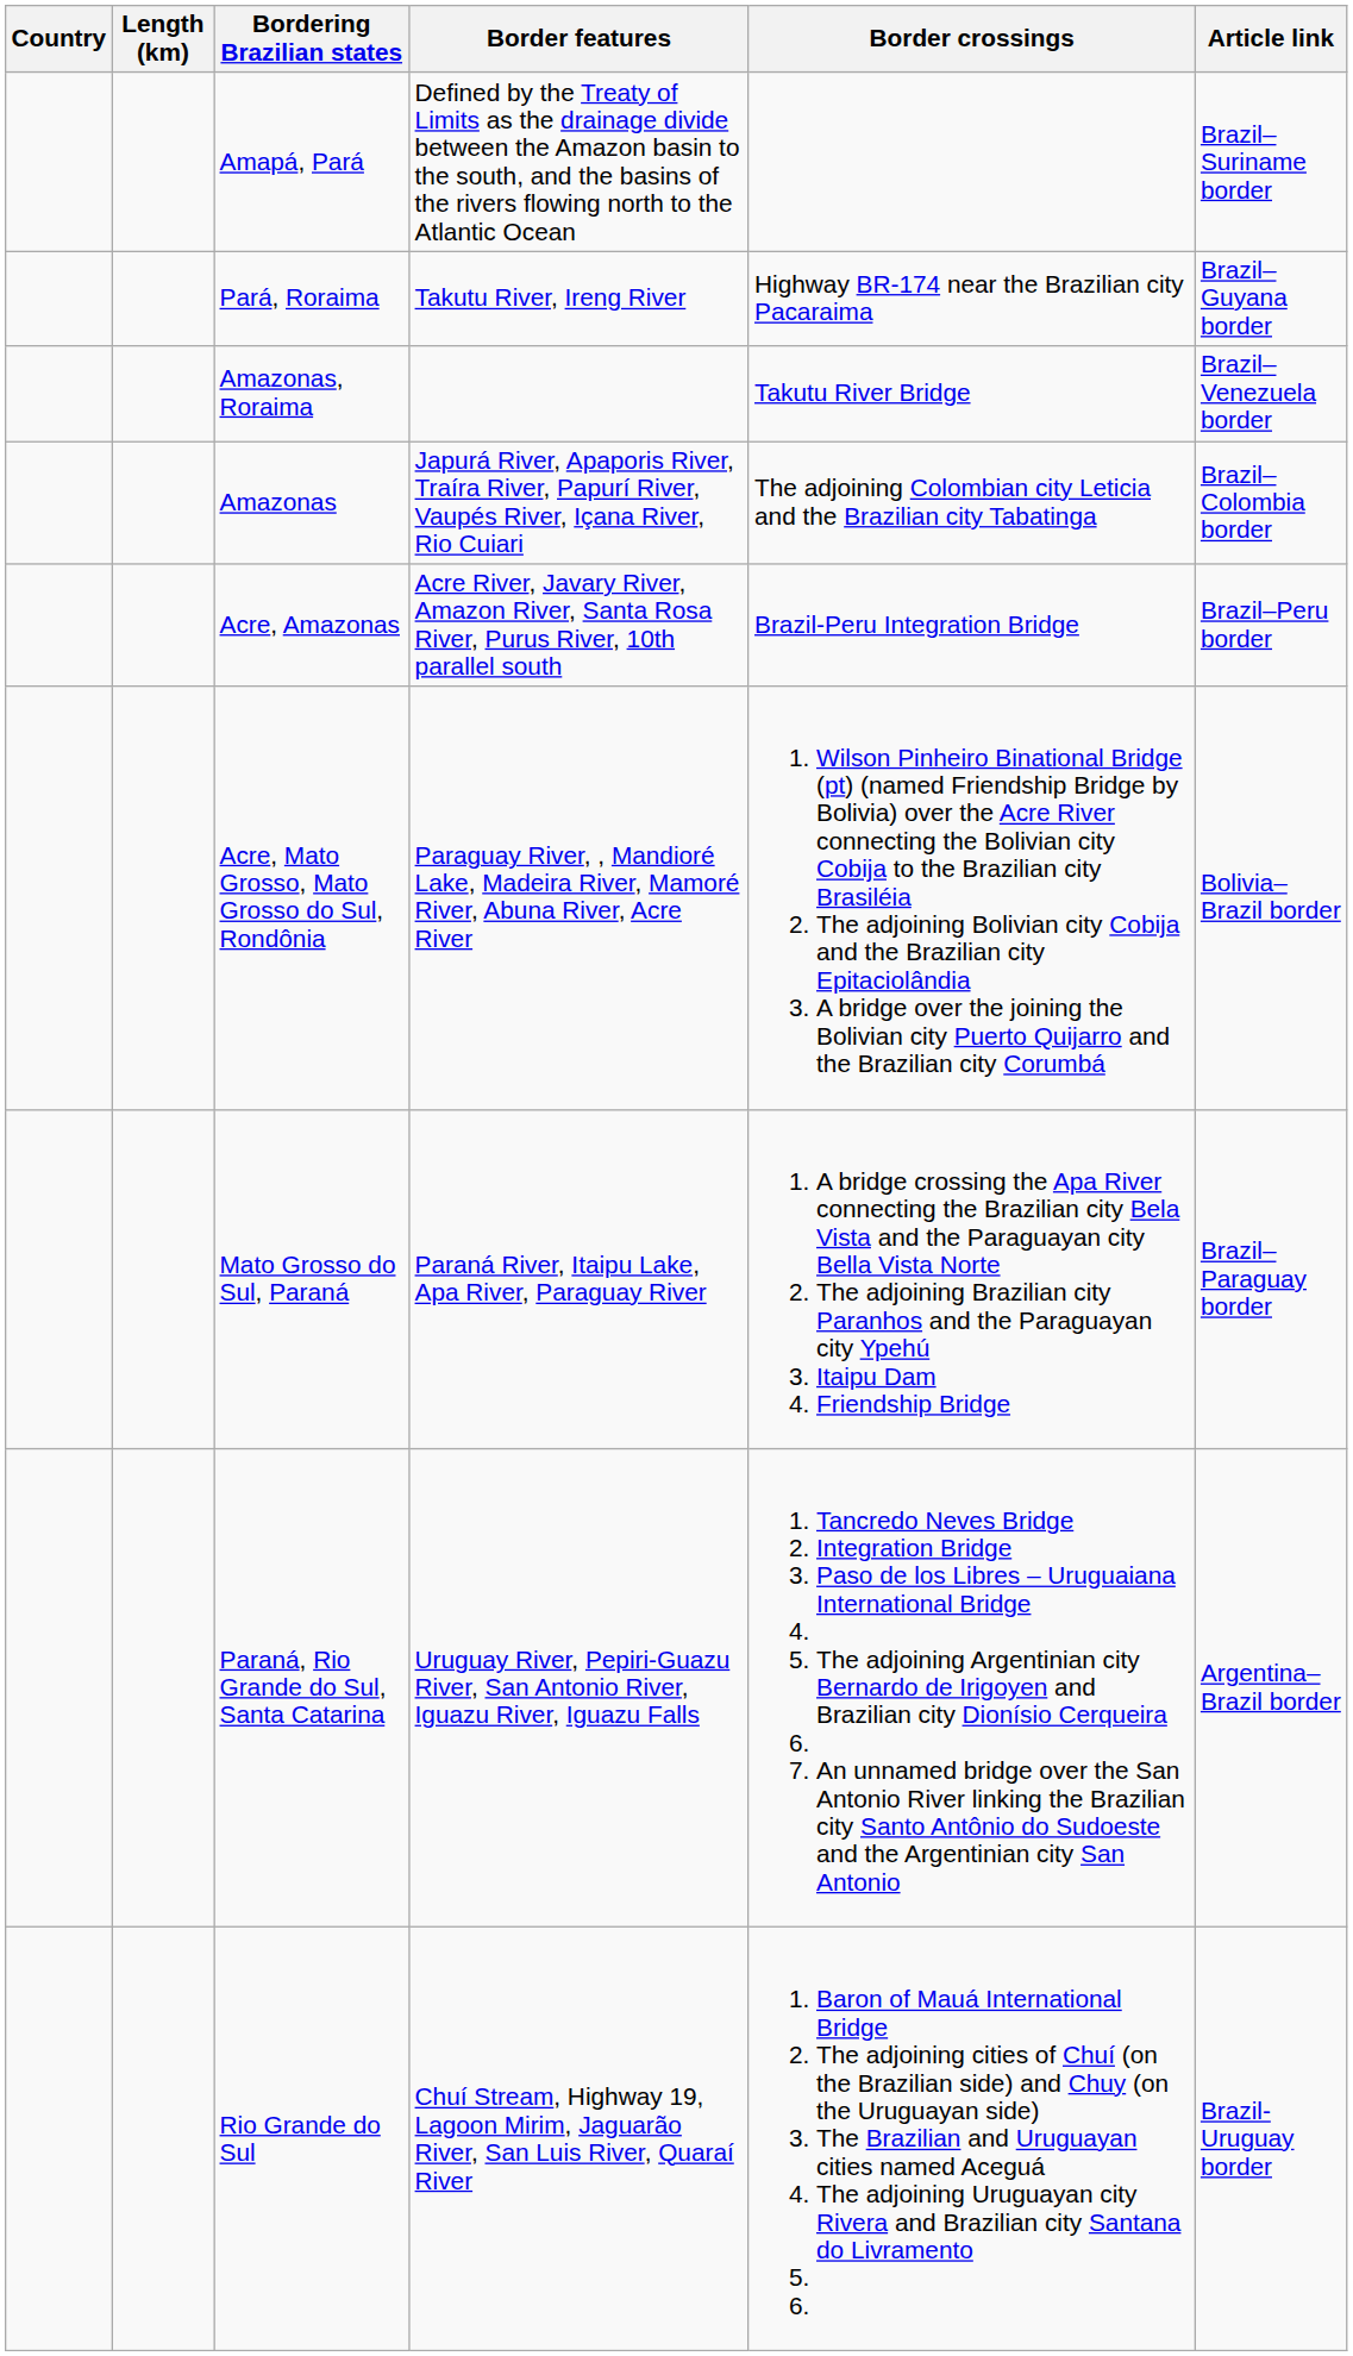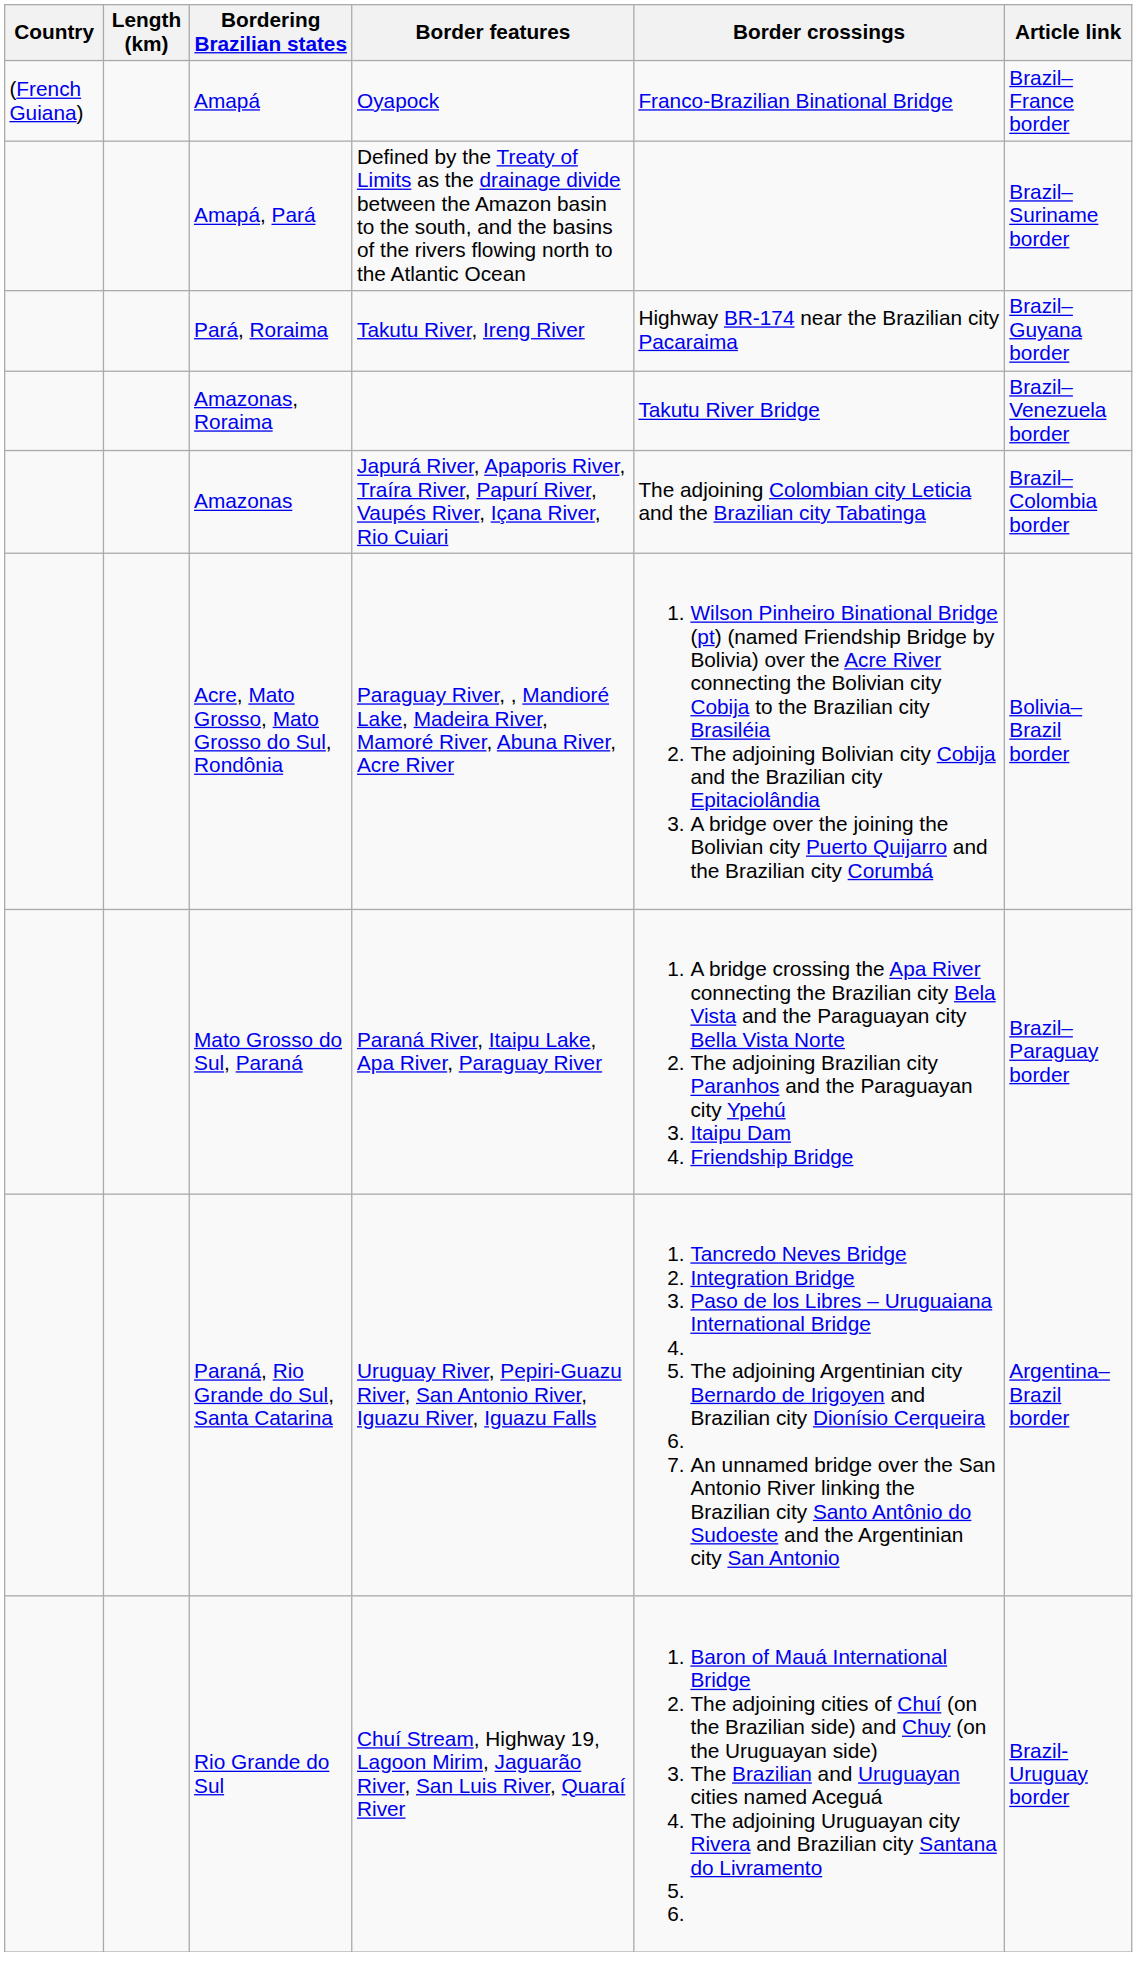+ row: (French Guiana) | Amapá | Oyapock | Franco-Brazilian Binational Bridge | Brazil–France border
- row: Acre, Amazonas | Acre River, Javary River, Amazon River, Santa Rosa River, Purus River, 10th parallel south | Brazil-Peru Integration Bridge | Brazil–Peru border
